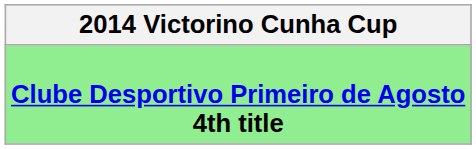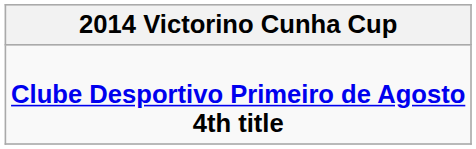row 2 | column 1: lightgreen background -> no background
